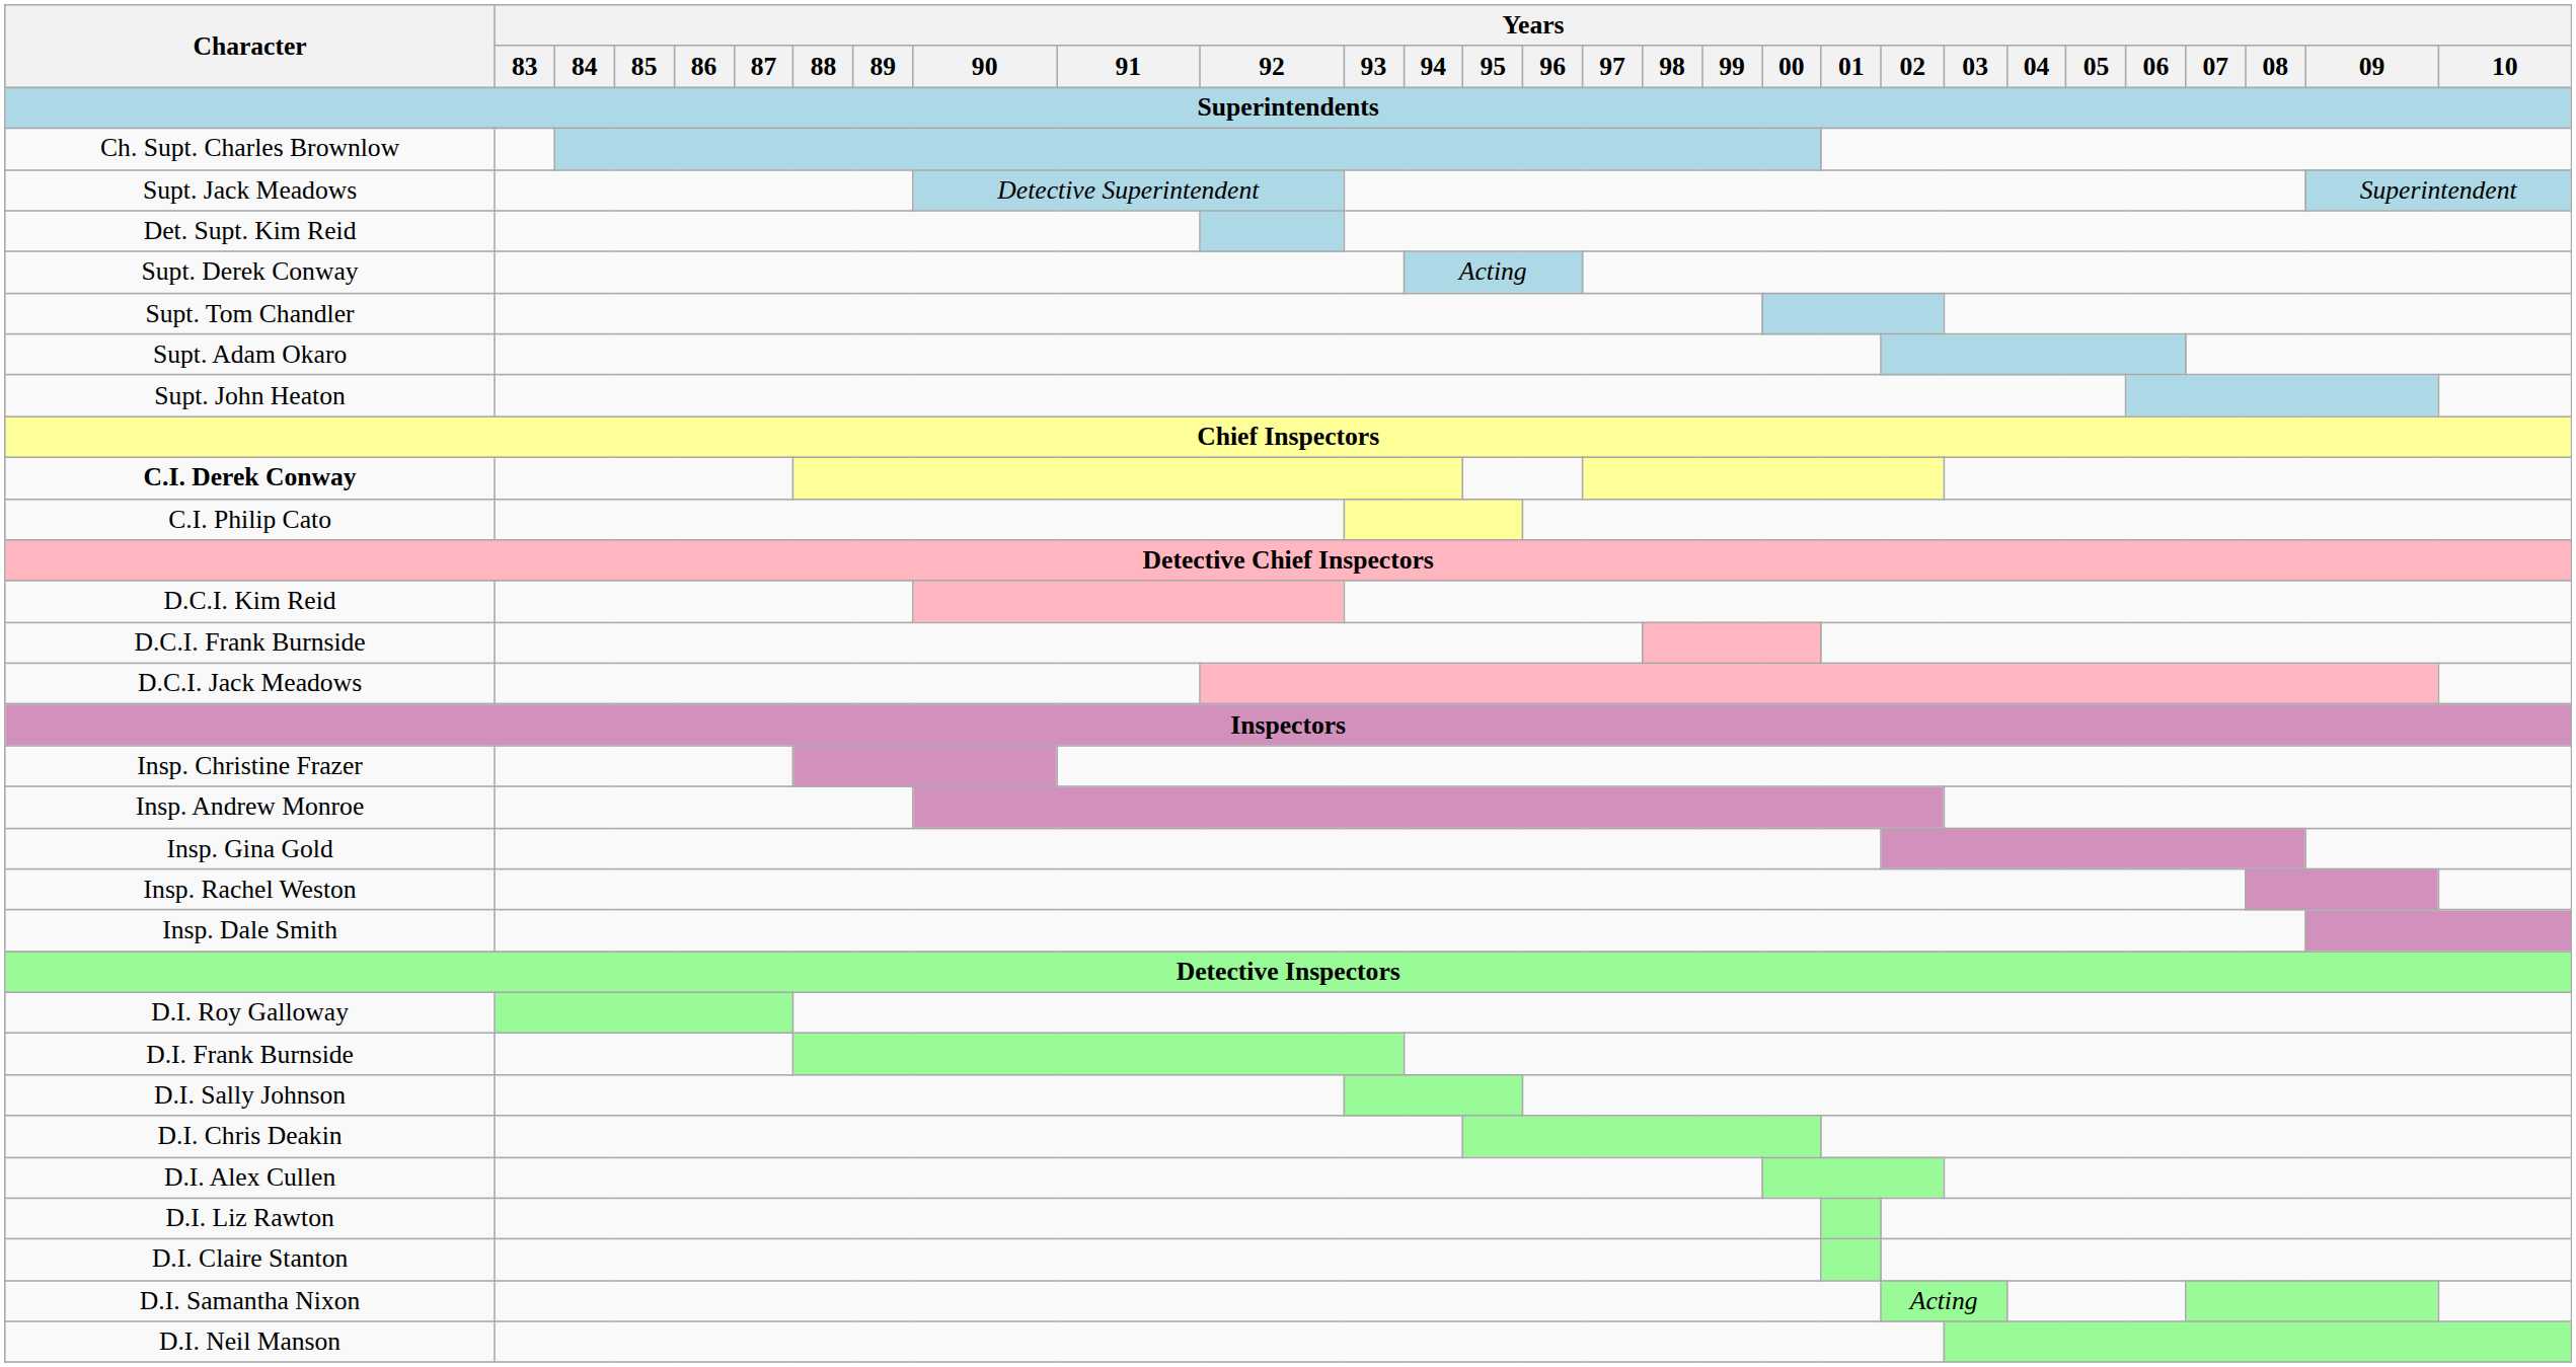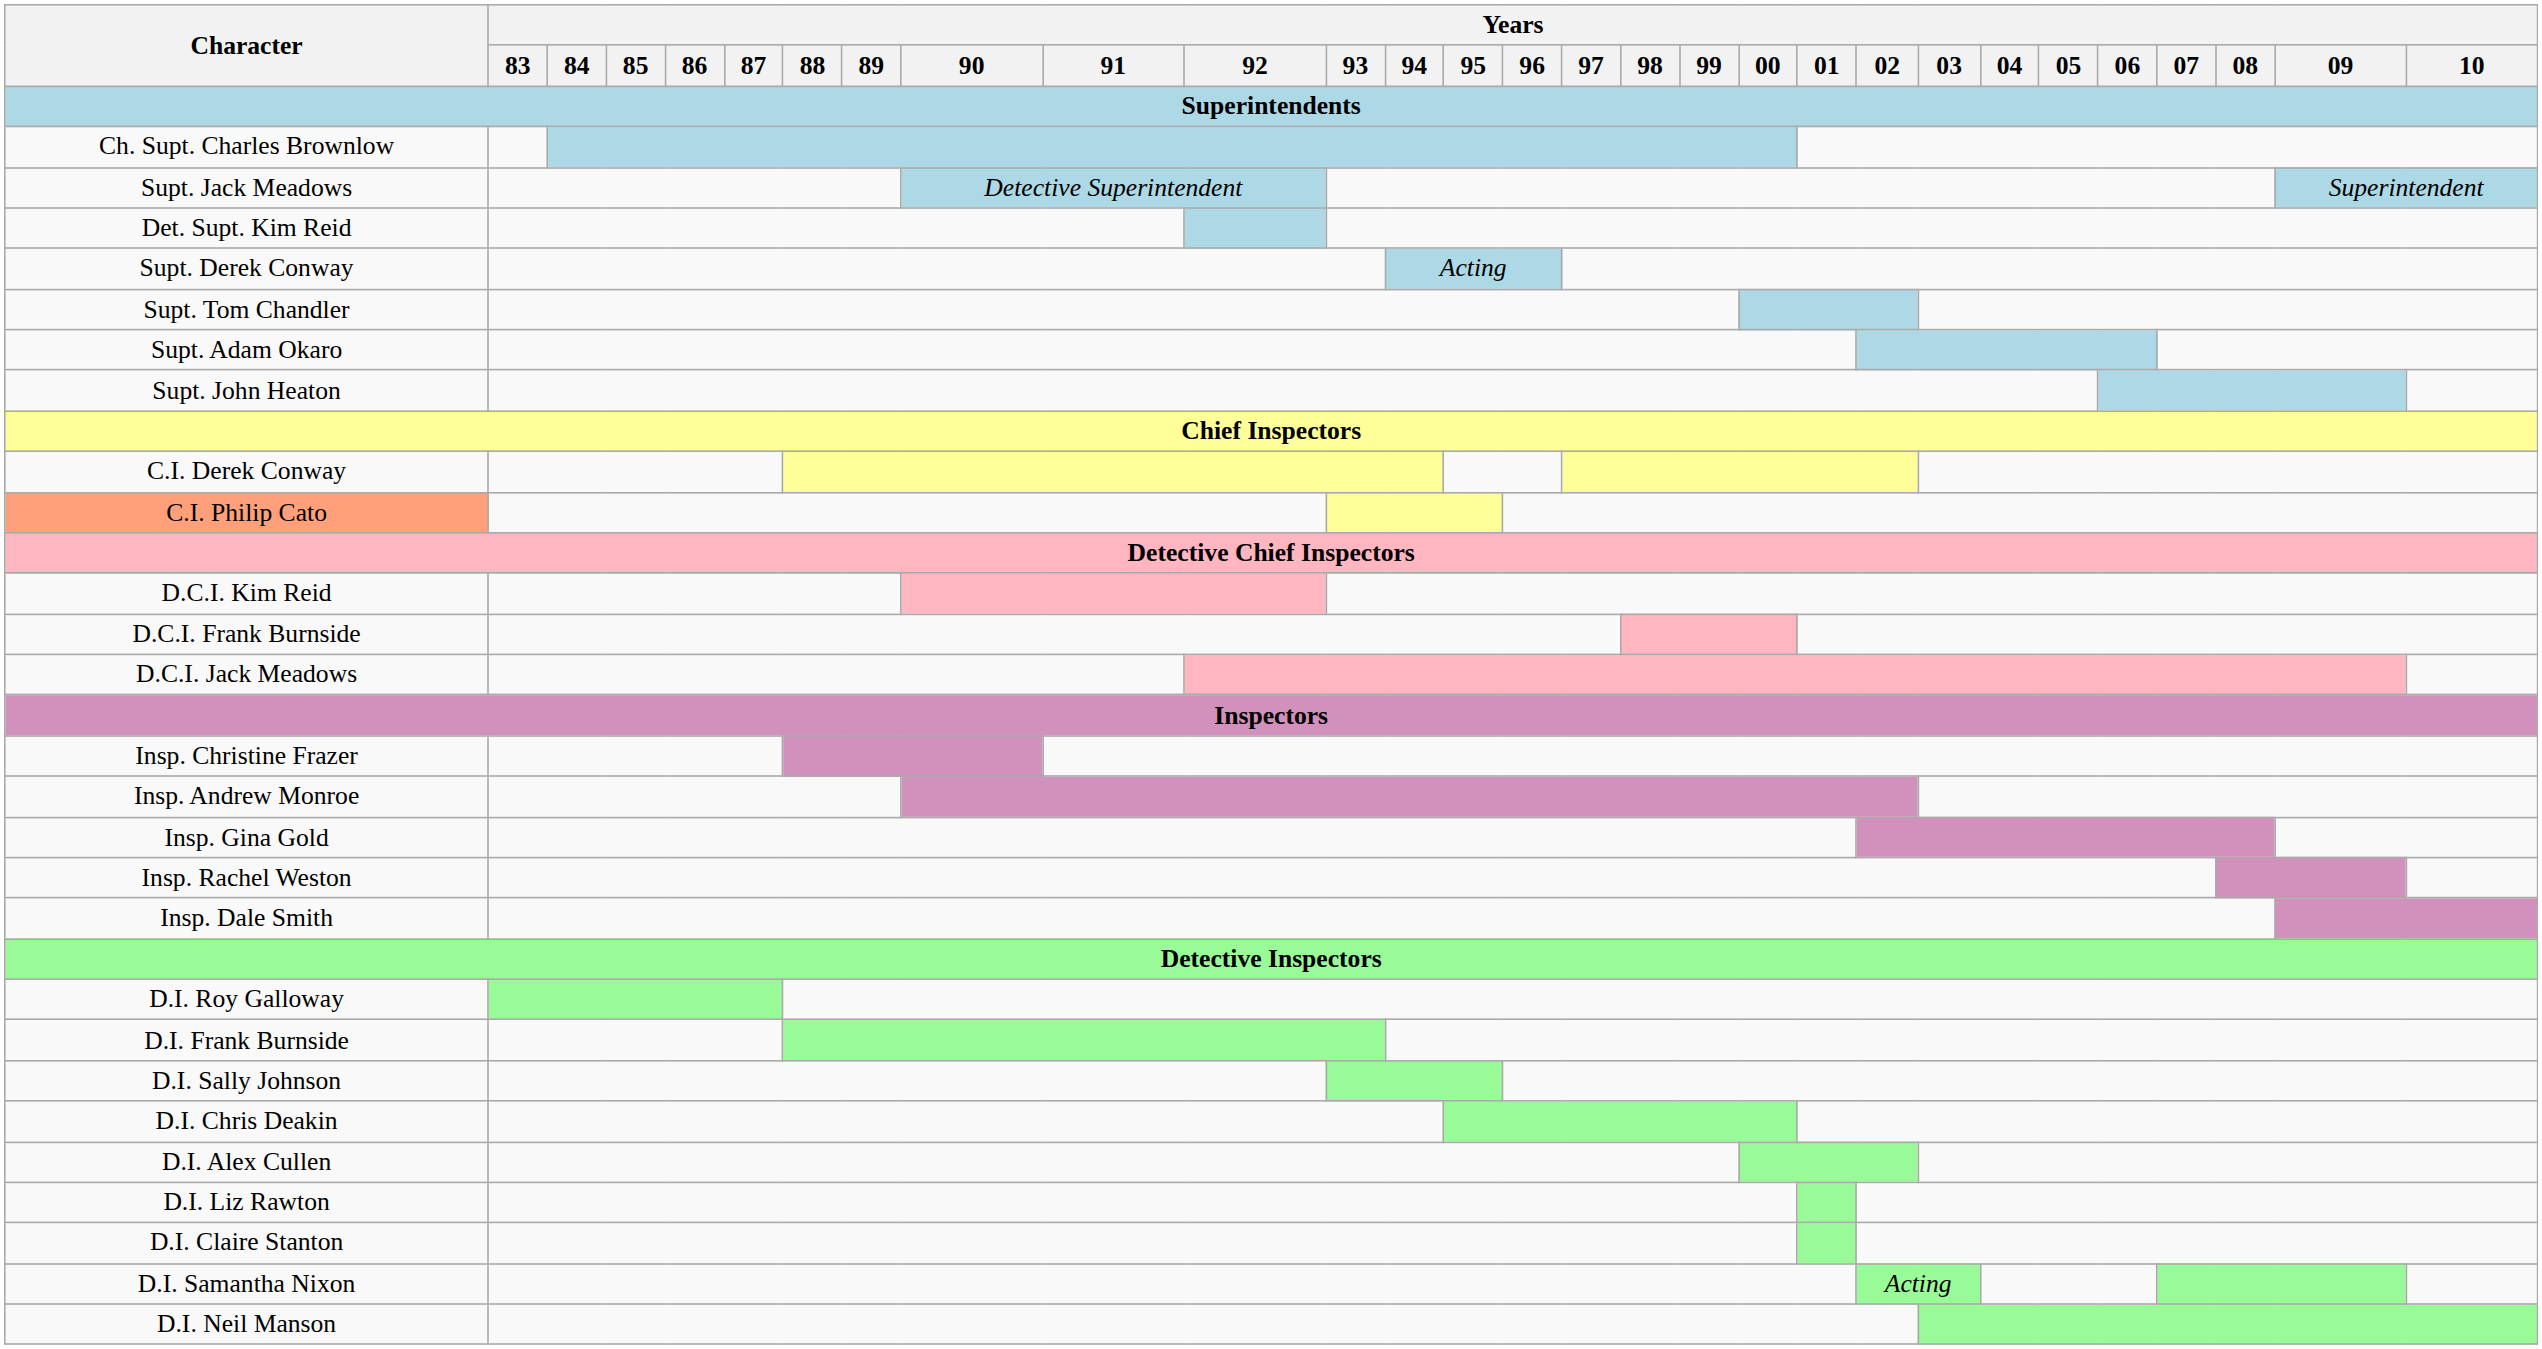C.I. Derek Conway | Character: bold -> normal
C.I. Philip Cato | Character: no background -> lightsalmon background
